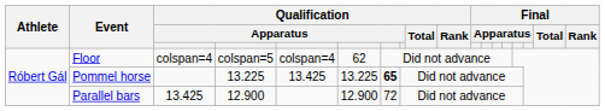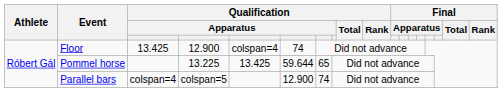Floor | column 3: colspan=4 -> 13.425
Floor | column 4: colspan=5 -> 12.900
Floor | column 6: 62 -> 74
Pommel horse | column 6: 13.225 -> 59.644
Pommel horse | column 7: bold -> normal
Parallel bars | column 3: 13.425 -> colspan=4
Parallel bars | column 4: 12.900 -> colspan=5
Parallel bars | column 7: 72 -> 74
